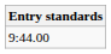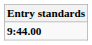row 2 | column 1: normal -> bold
